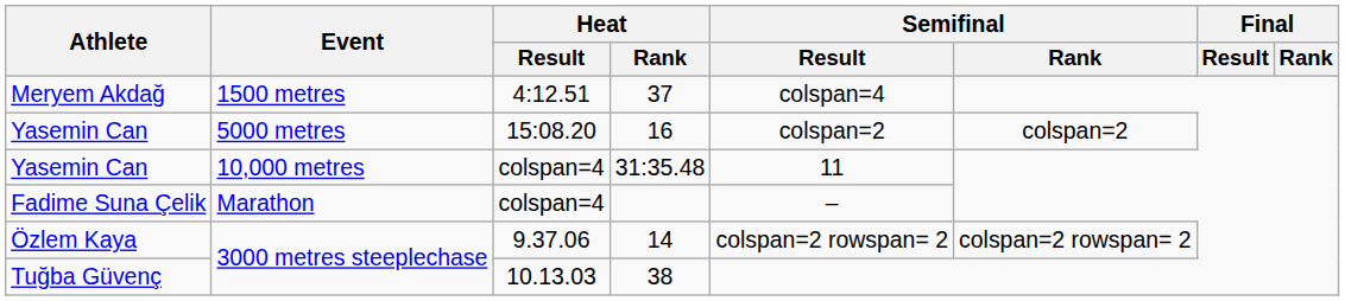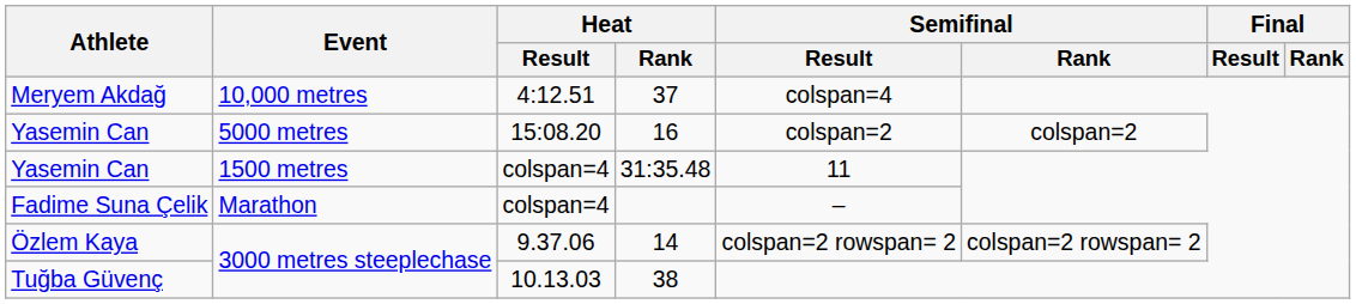37 | Event: 1500 metres -> 10,000 metres
31:35.48 | Event: 10,000 metres -> 1500 metres
